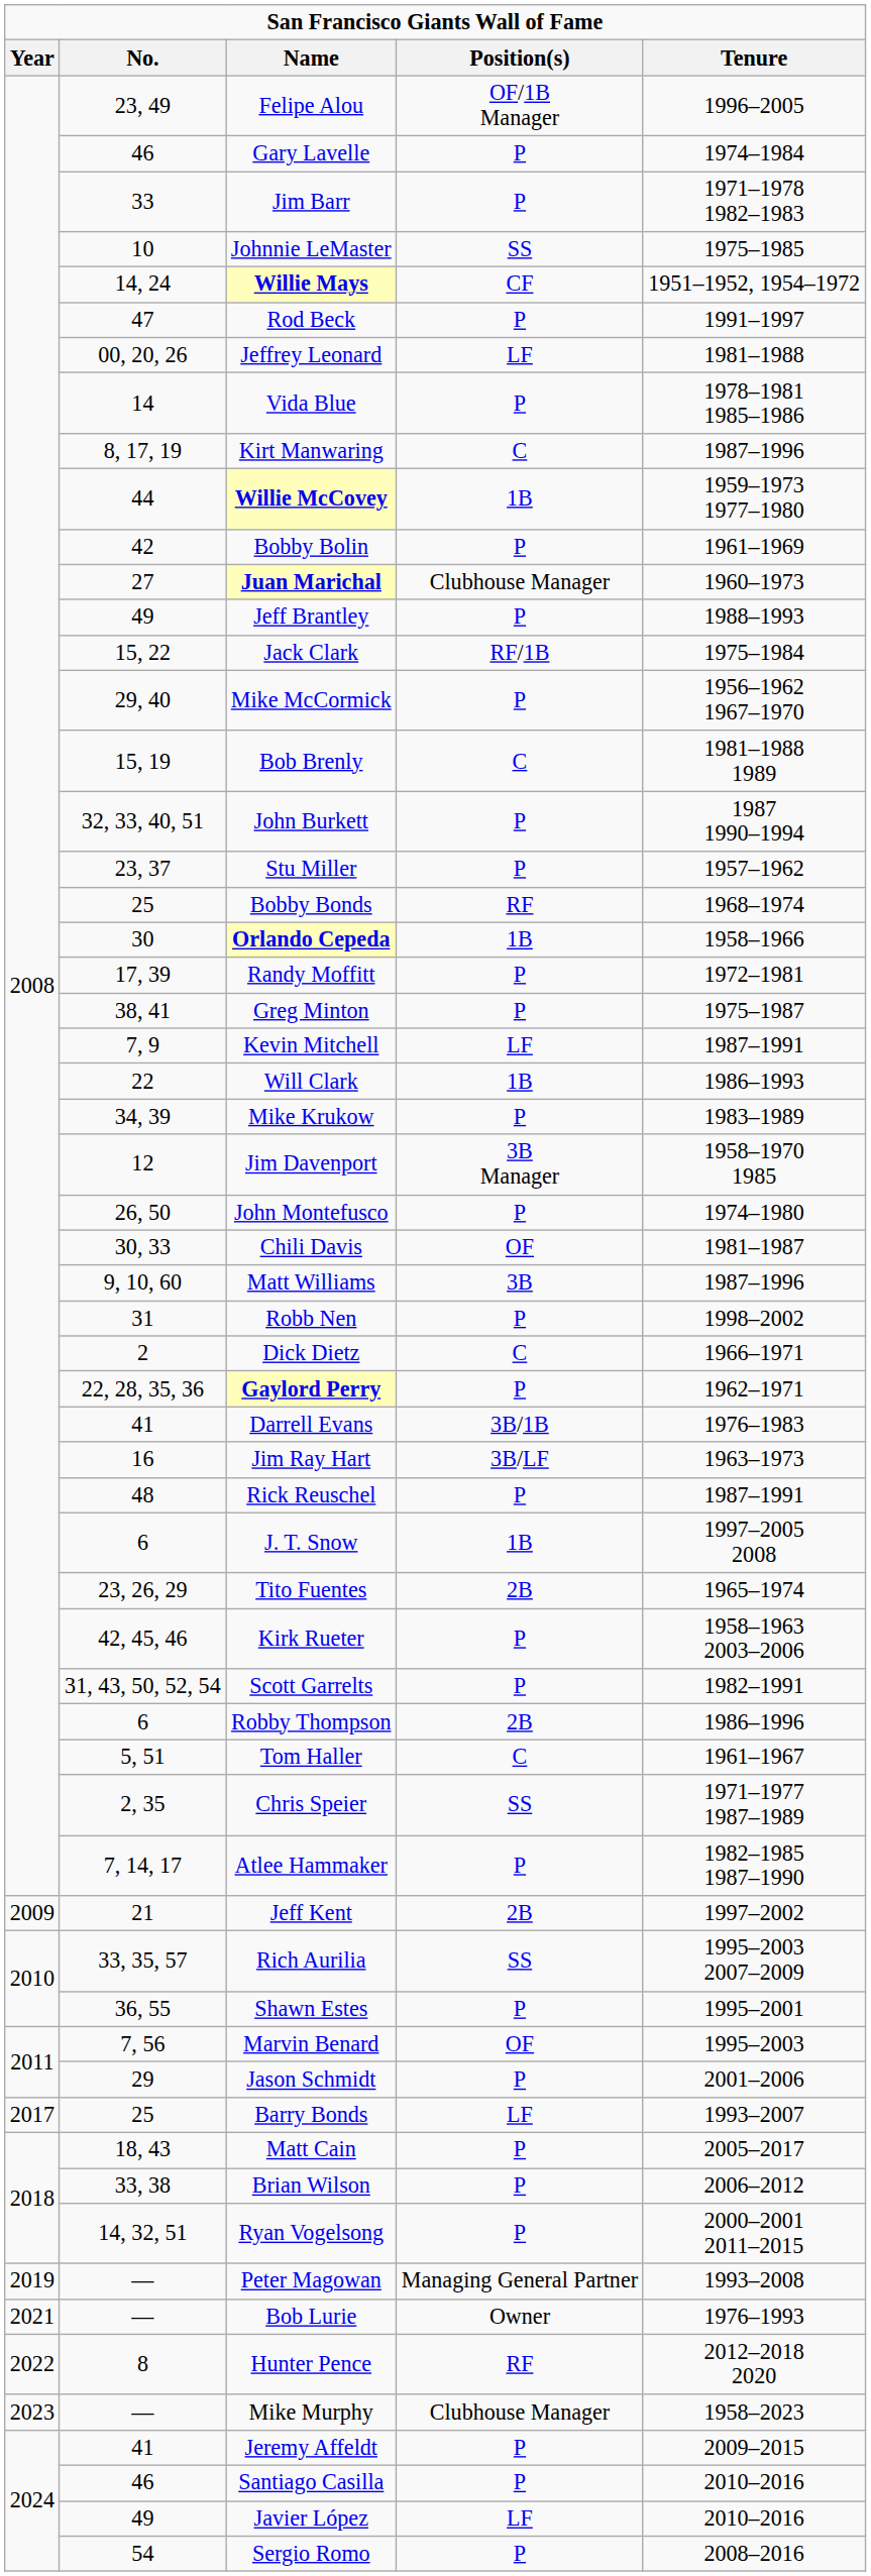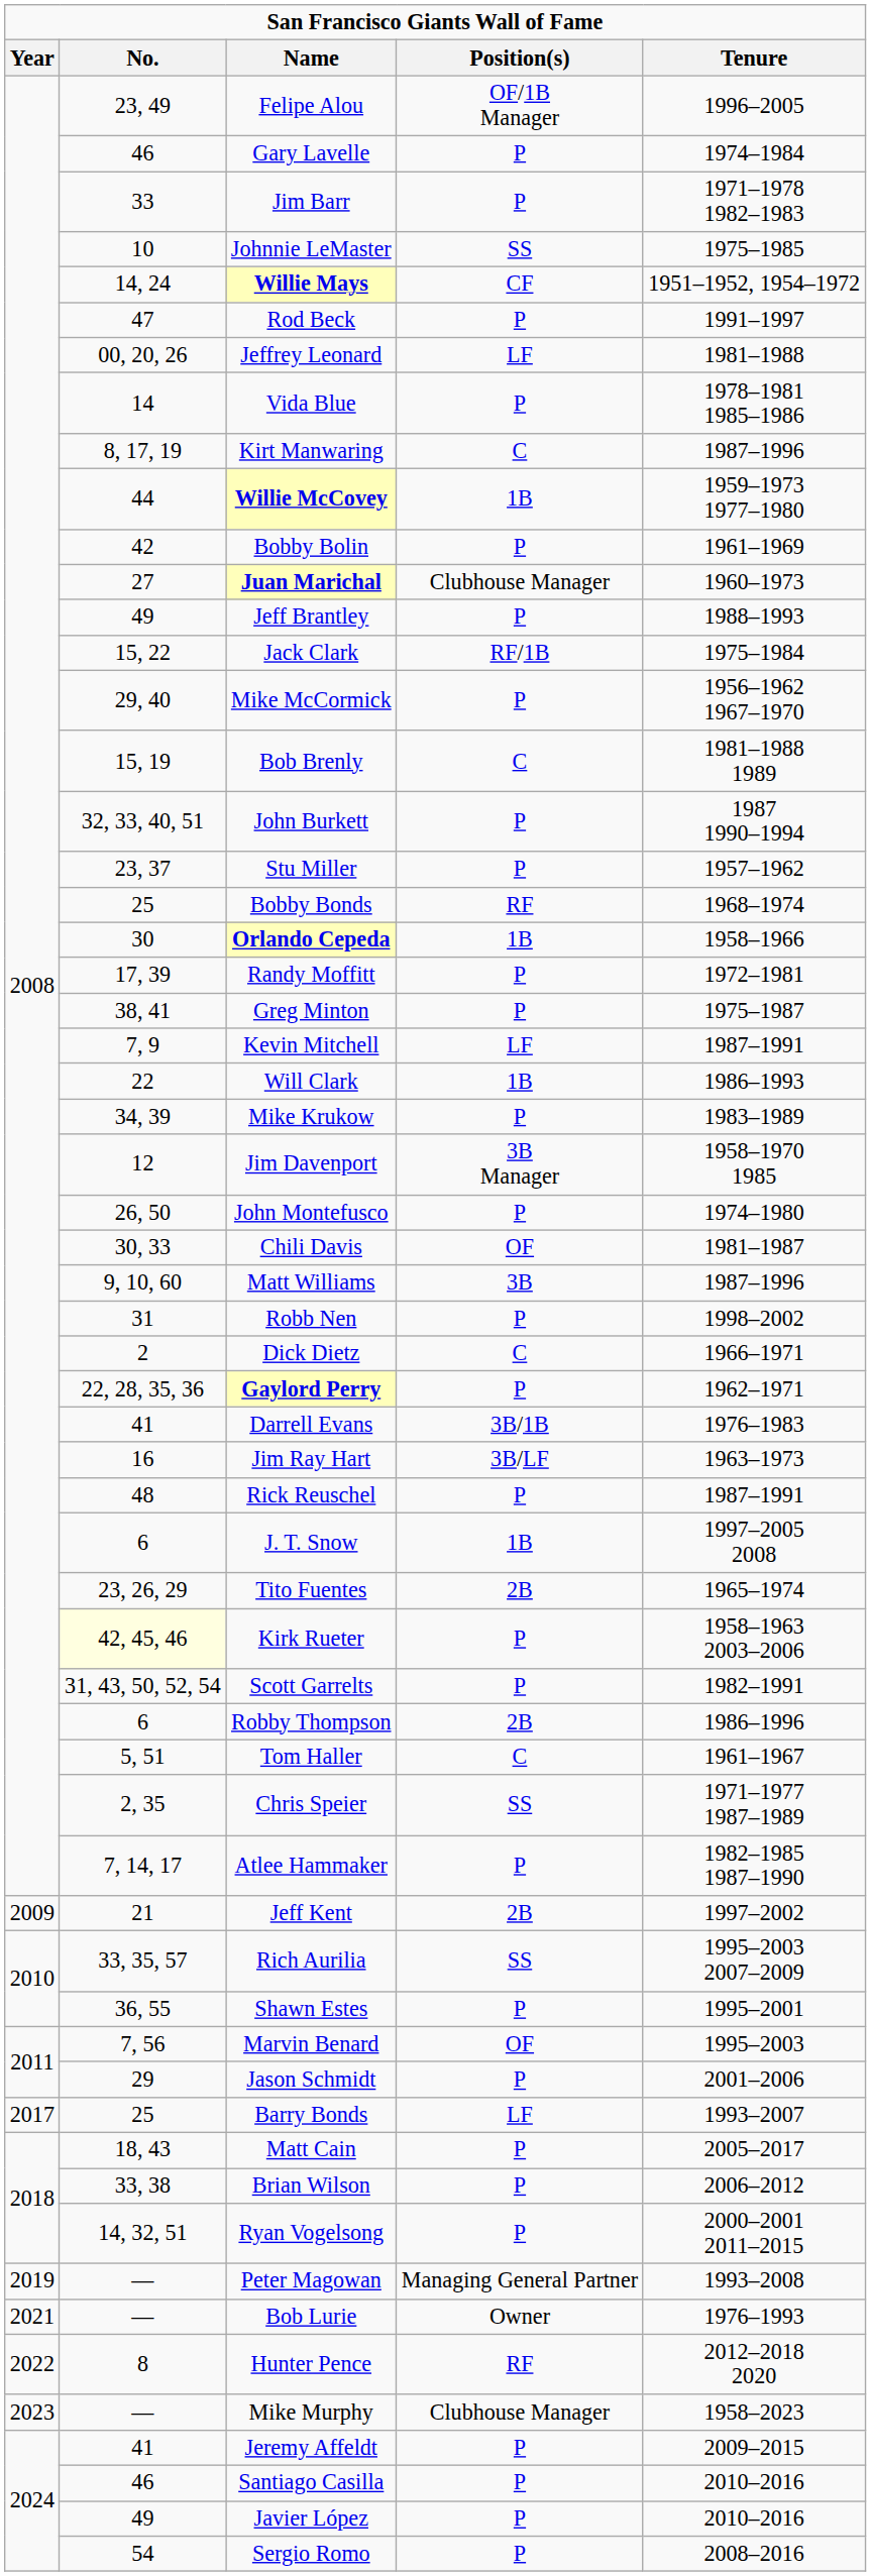Kirk Rueter | No.: no background -> lightyellow background
Javier López | Position(s): LF -> P
